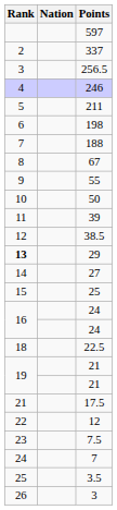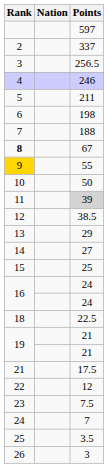8 | Rank: normal -> bold
9 | Rank: no background -> gold background
11 | Points: no background -> lightgrey background
13 | Rank: bold -> normal
